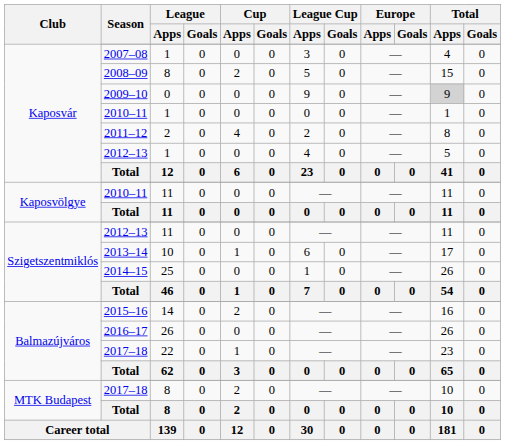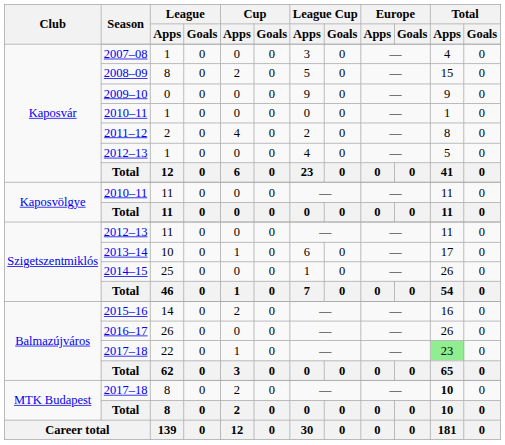2009–10 | Total / Apps: lightgrey background -> no background
Balmazújváros / 2017–18 | Total / Apps: no background -> lightgreen background
MTK Budapest / 2017–18 | Total / Apps: normal -> bold
